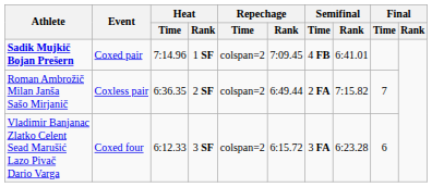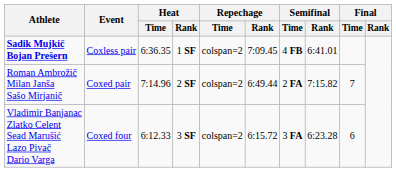Sadik Mujkič Bojan Prešern | Event: Coxed pair -> Coxless pair
Sadik Mujkič Bojan Prešern | Heat / Time: 7:14.96 -> 6:36.35
Roman Ambrožič Milan Janša Sašo Mirjanič | Event: Coxless pair -> Coxed pair
Roman Ambrožič Milan Janša Sašo Mirjanič | Heat / Time: 6:36.35 -> 7:14.96
